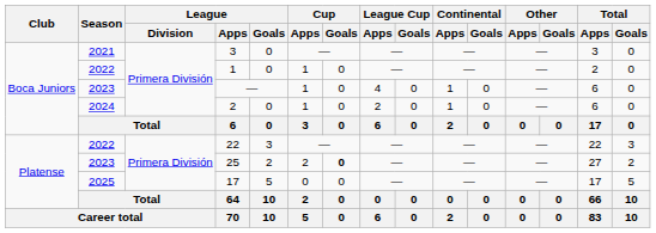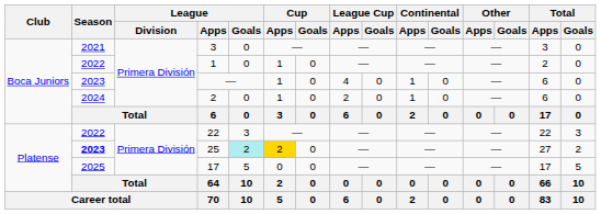25 | Season: normal -> bold
25 | League / Goals: no background -> paleturquoise background
25 | Cup / Apps: no background -> gold background
25 | Cup / Goals: bold -> normal
